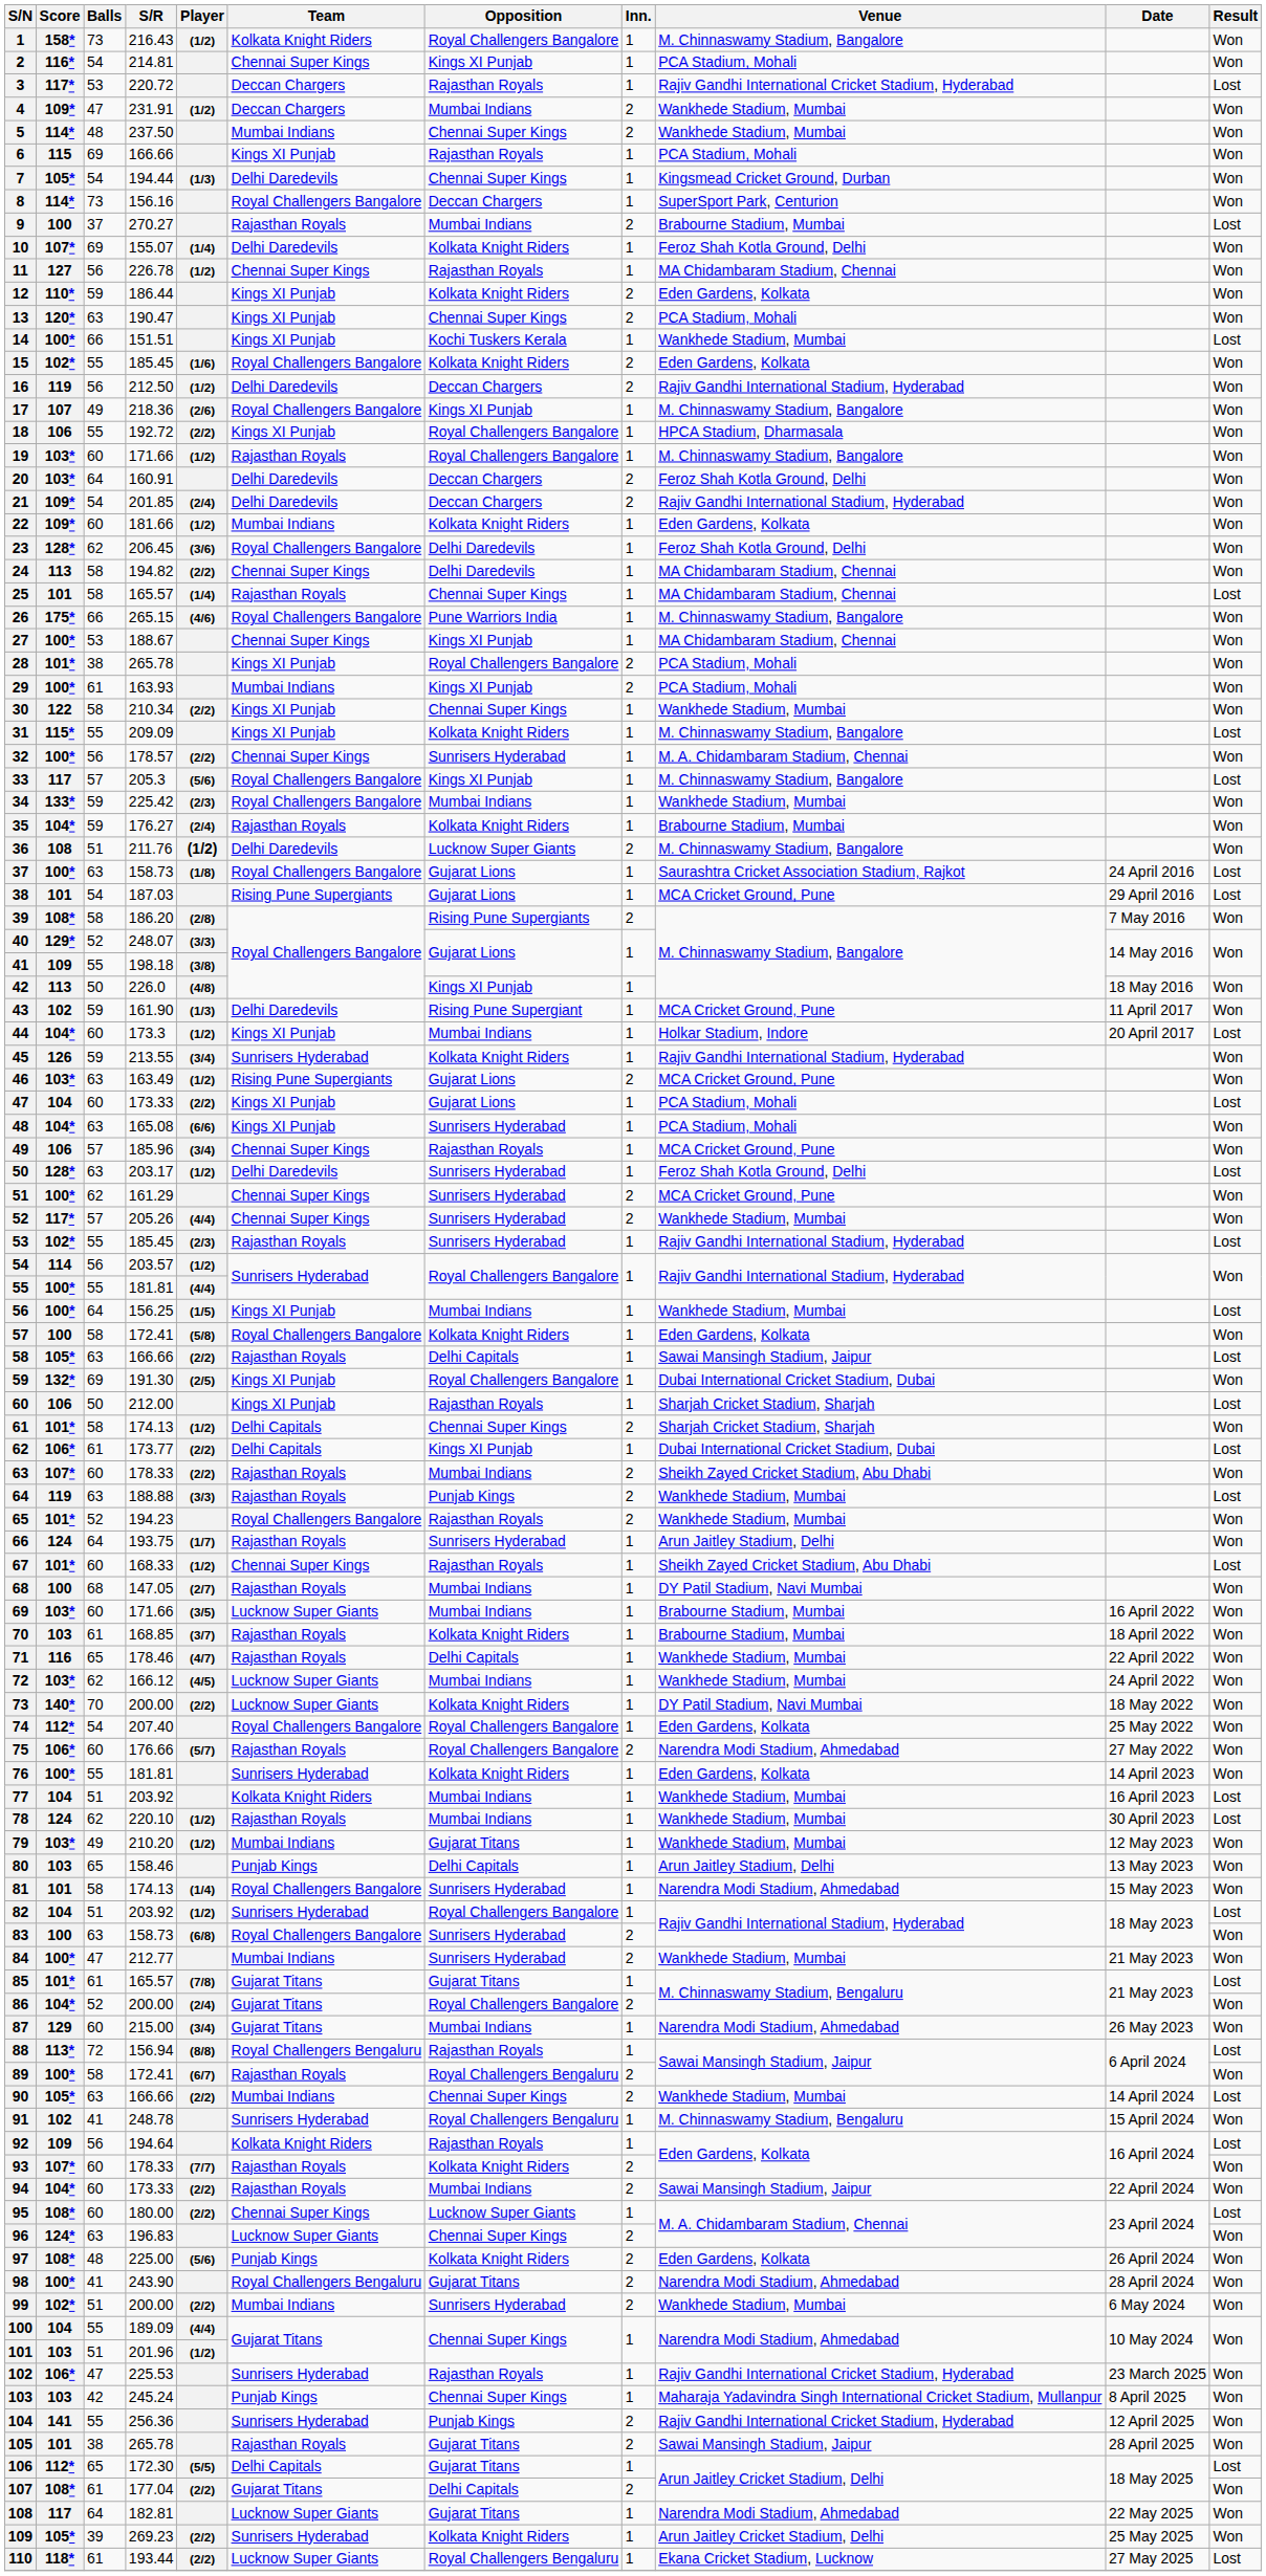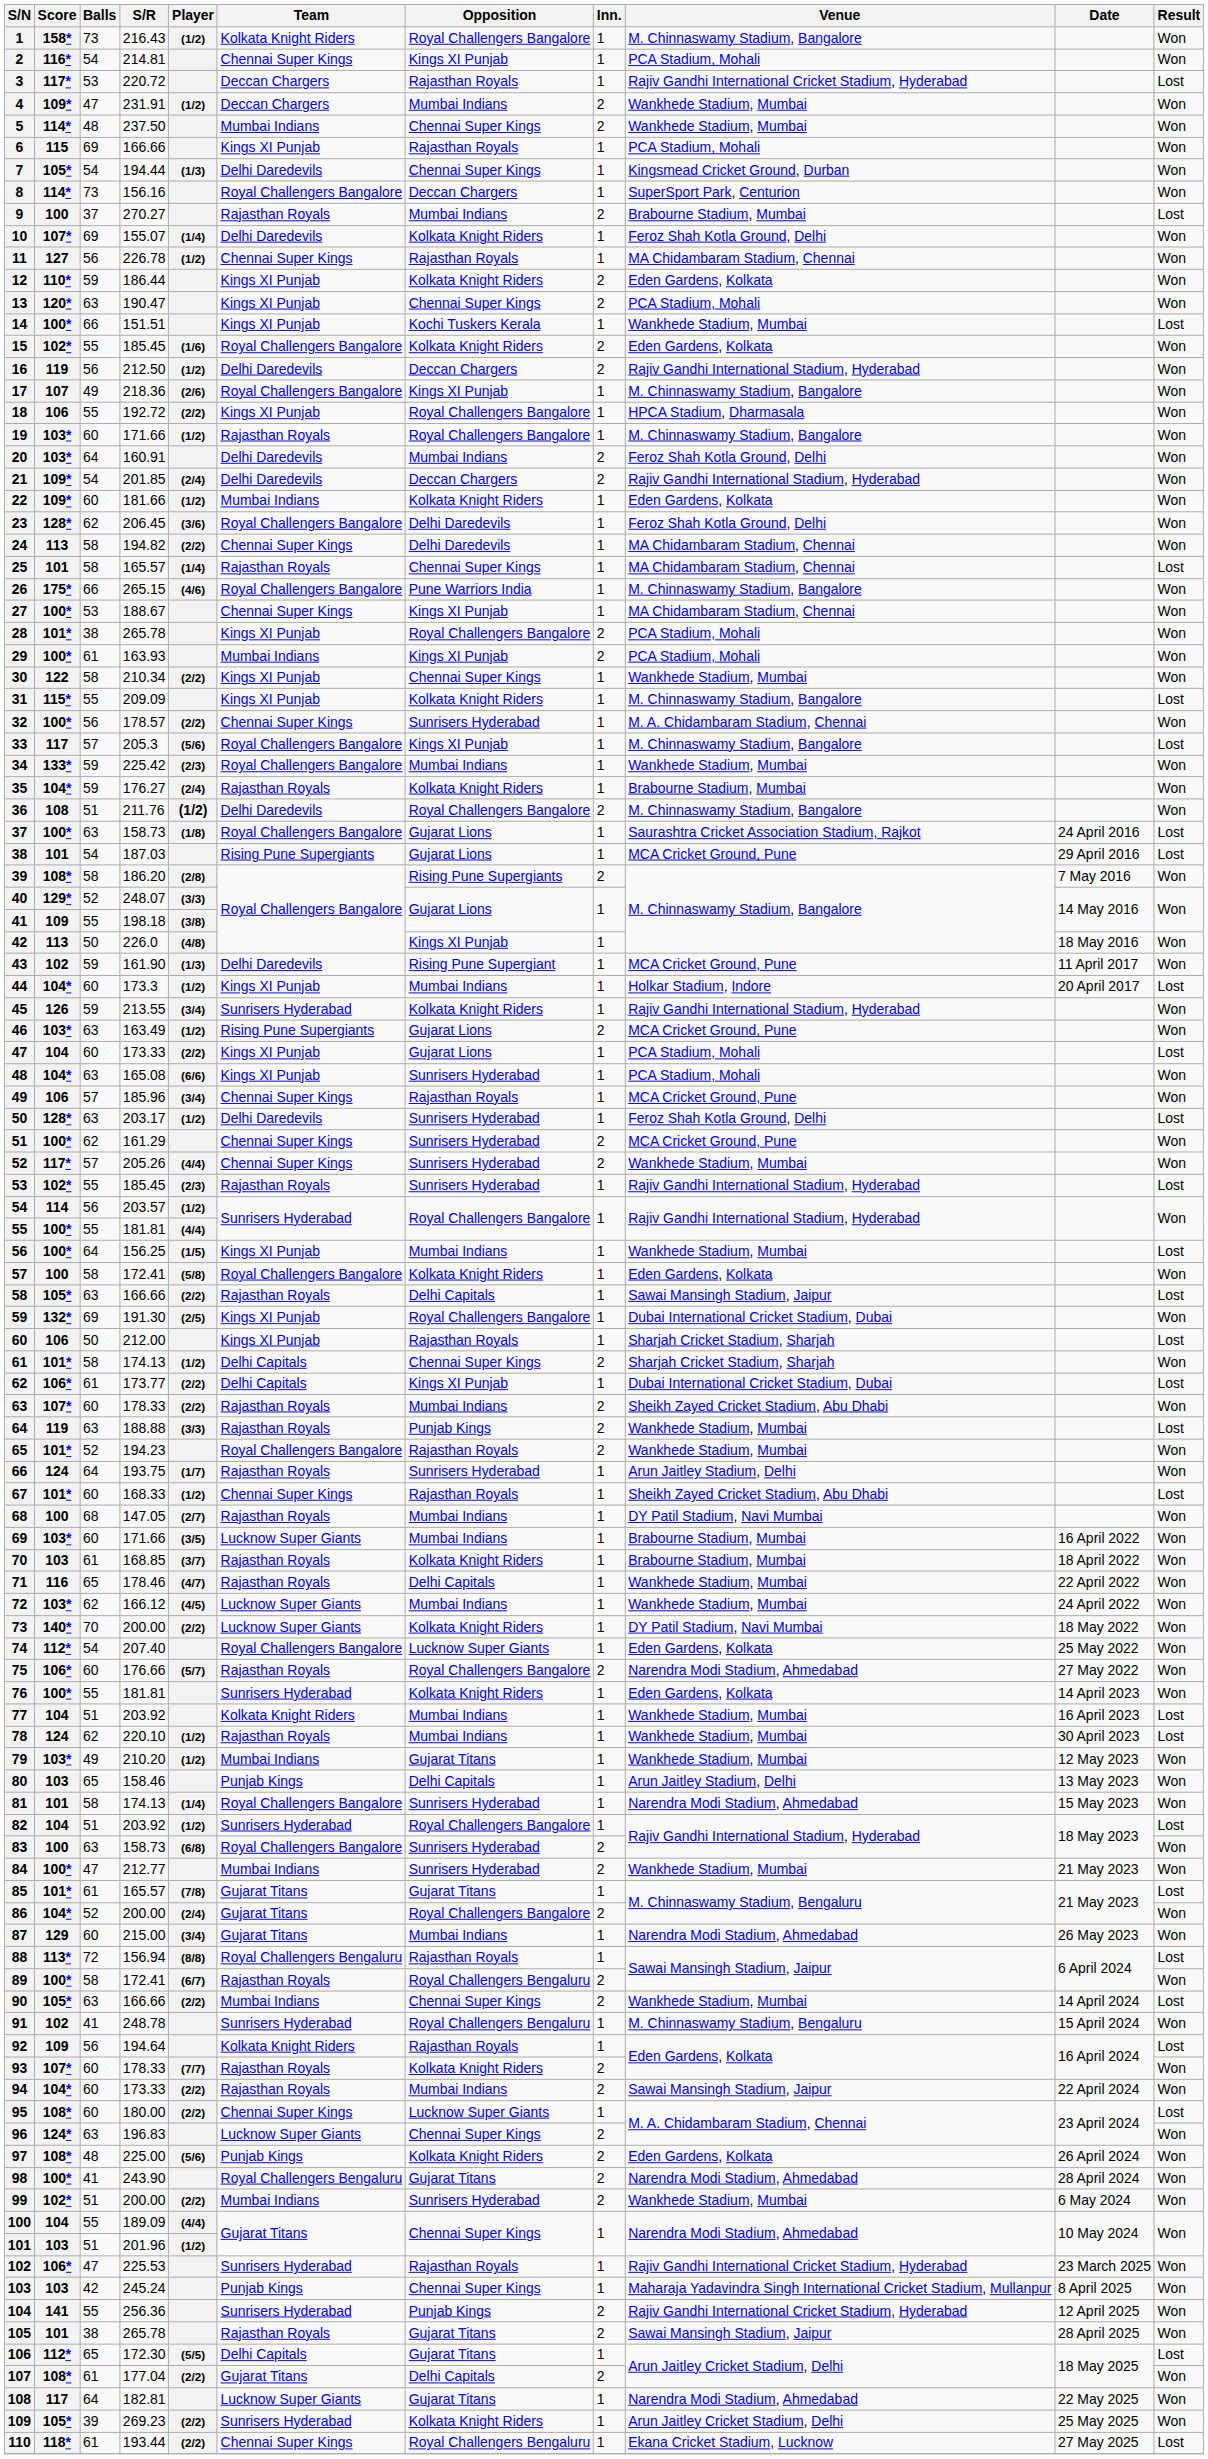20 | Opposition: Deccan Chargers -> Mumbai Indians
36 | Opposition: Lucknow Super Giants -> Royal Challengers Bangalore
74 | Opposition: Royal Challengers Bangalore -> Lucknow Super Giants
110 | Team: Lucknow Super Giants -> Chennai Super Kings
